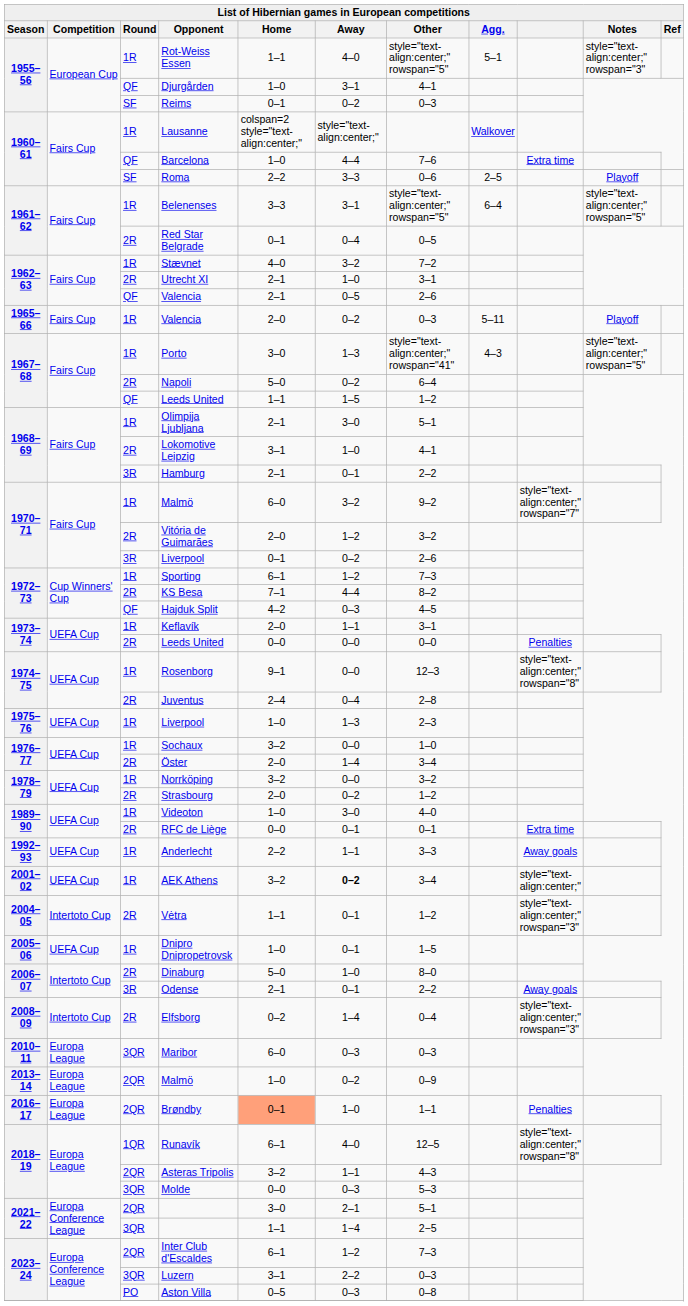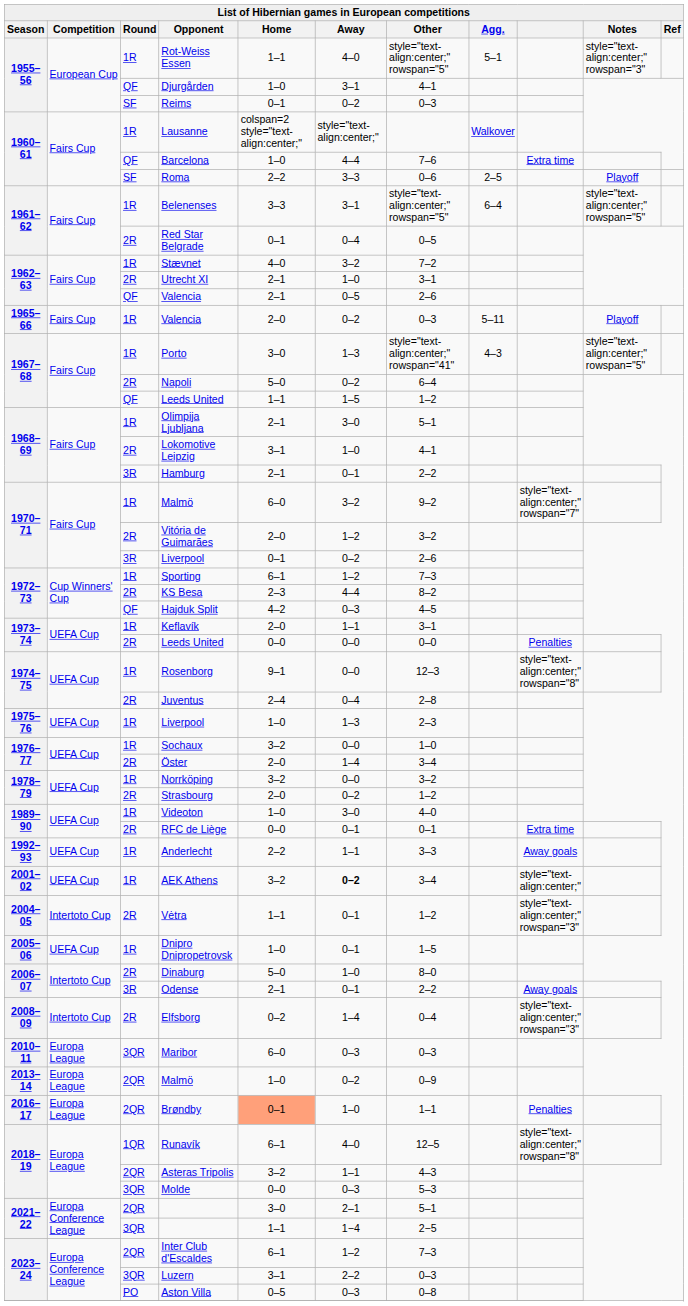KS Besa | Home: 7–1 -> 2–3
